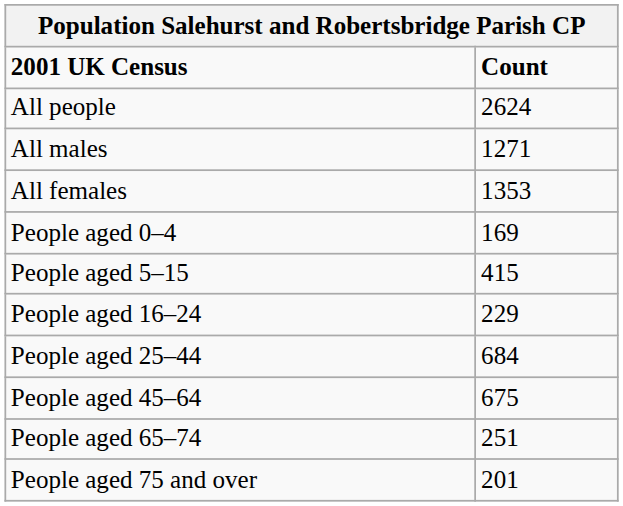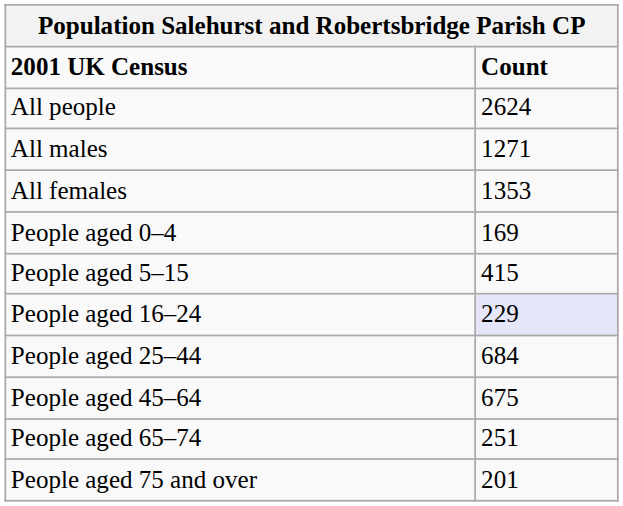People aged 16–24 | Count: no background -> lavender background
